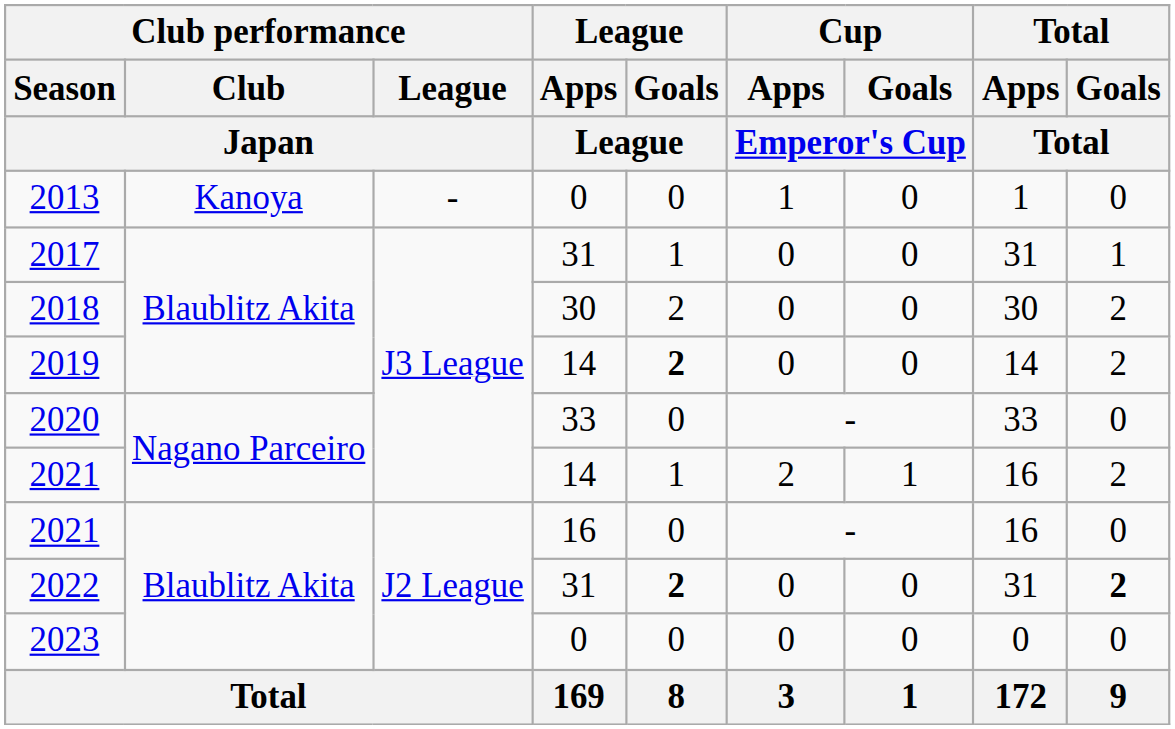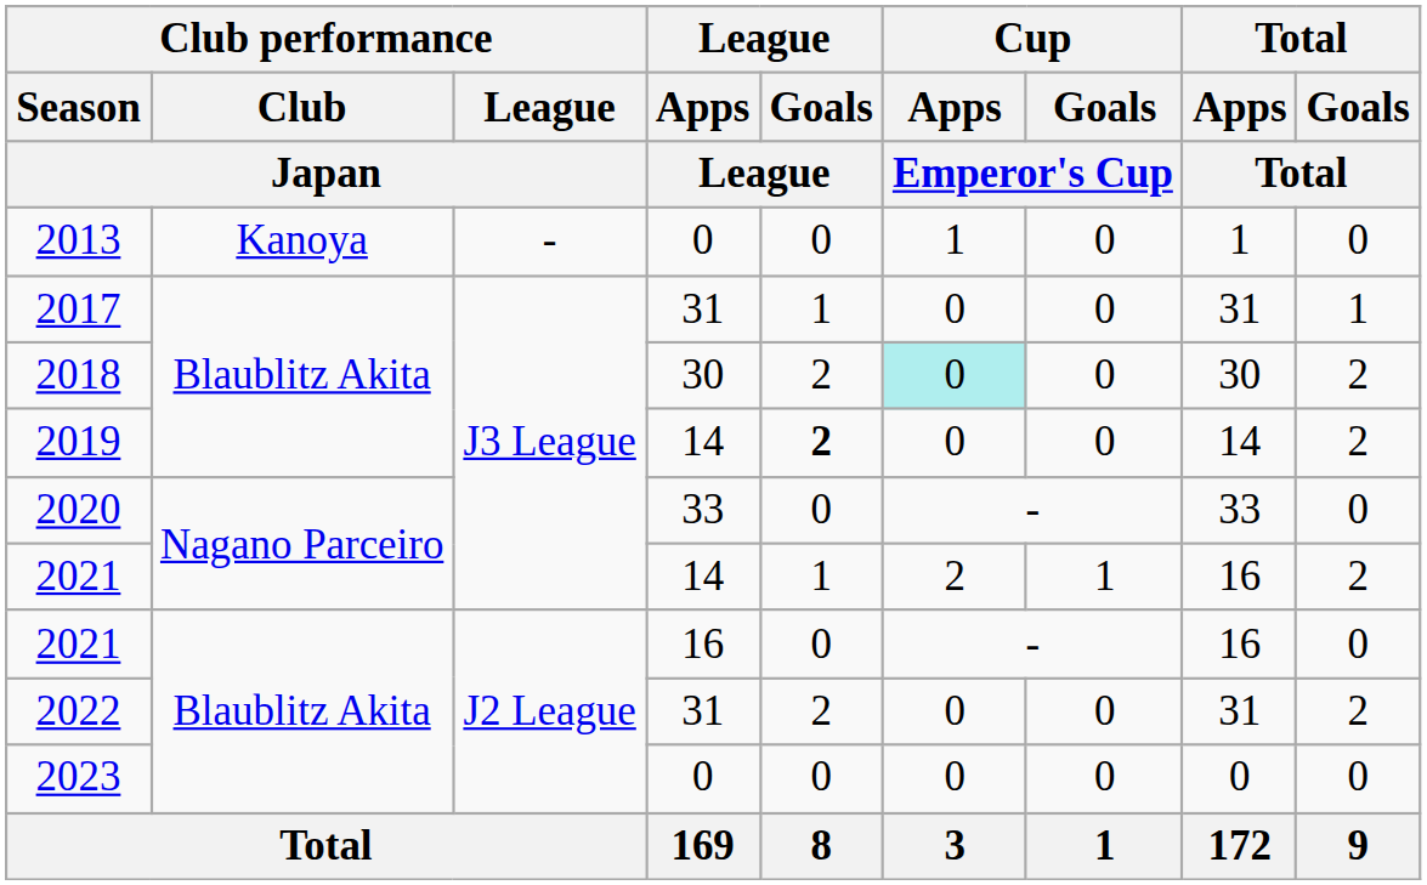2018 | Cup / Apps / Emperor's Cup: no background -> paleturquoise background
2022 | League / Goals / League: bold -> normal
2022 | Total / Goals / Total: bold -> normal
